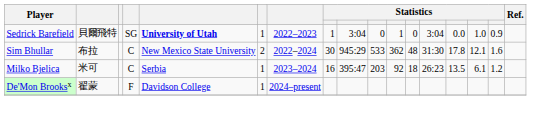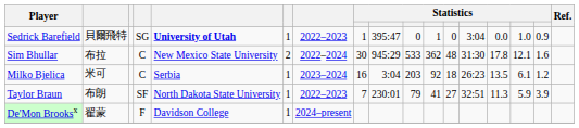Sedrick Barefield | column 9: 3:04 -> 395:47
Milko Bjelica | column 9: 395:47 -> 3:04
+ row: Taylor Braun | 布朗 | SF | North Dakota State University | 1 | 2022–2023 | 7 | 230:01 | 79 | 41 | 27 | 32:51 | 11.3 | 5.9 | 3.9
